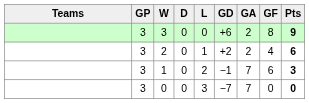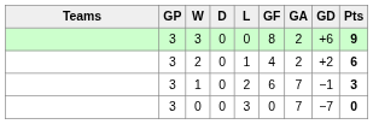columns swapped: GF <-> GD
